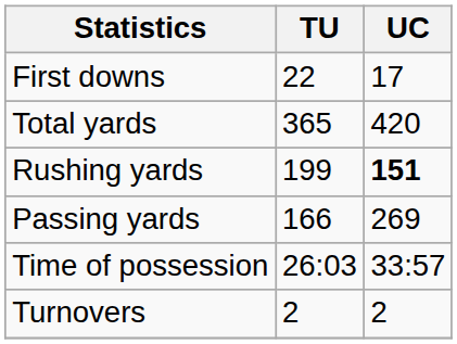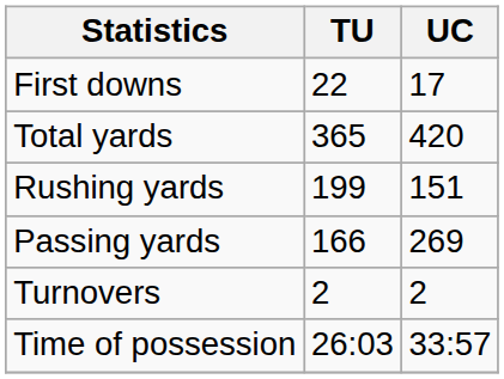Rushing yards | UC: bold -> normal
rows swapped: Turnovers <-> Time of possession
